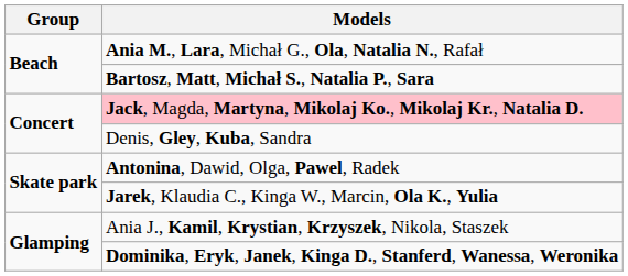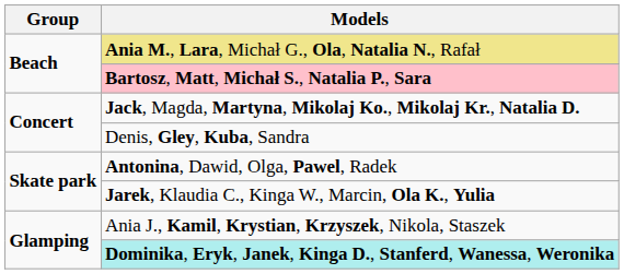Ania M., Lara, Michał G., Ola, Natalia N., Rafał | Models: no background -> khaki background
Bartosz, Matt, Michał S., Natalia P., Sara | Models: no background -> pink background
Jack, Magda, Martyna, Mikolaj Ko., Mikolaj Kr., Natalia D. | Models: pink background -> no background
Dominika, Eryk, Janek, Kinga D., Stanferd, Wanessa, Weronika | Models: no background -> paleturquoise background
